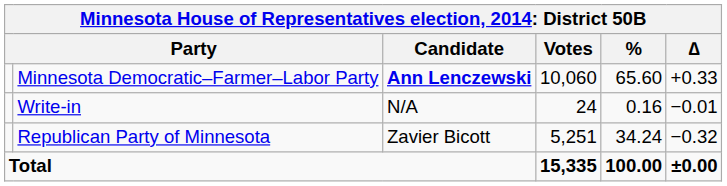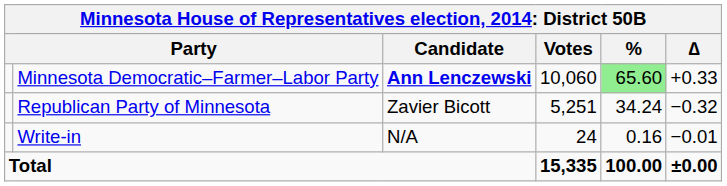Minnesota Democratic–Farmer–Labor Party | %: no background -> lightgreen background
rows swapped: Republican Party of Minnesota <-> Write-in
